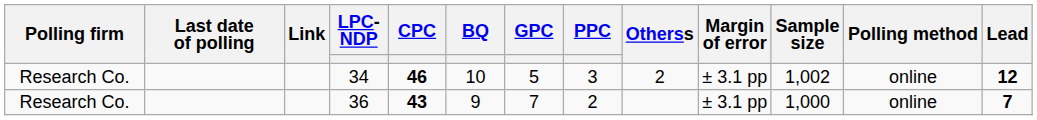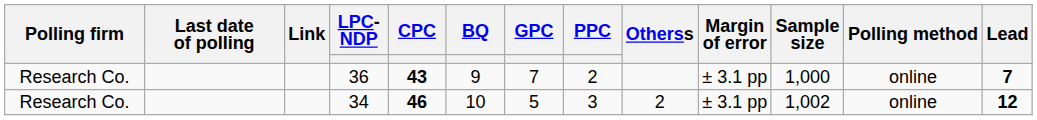rows swapped: 34 <-> 36
